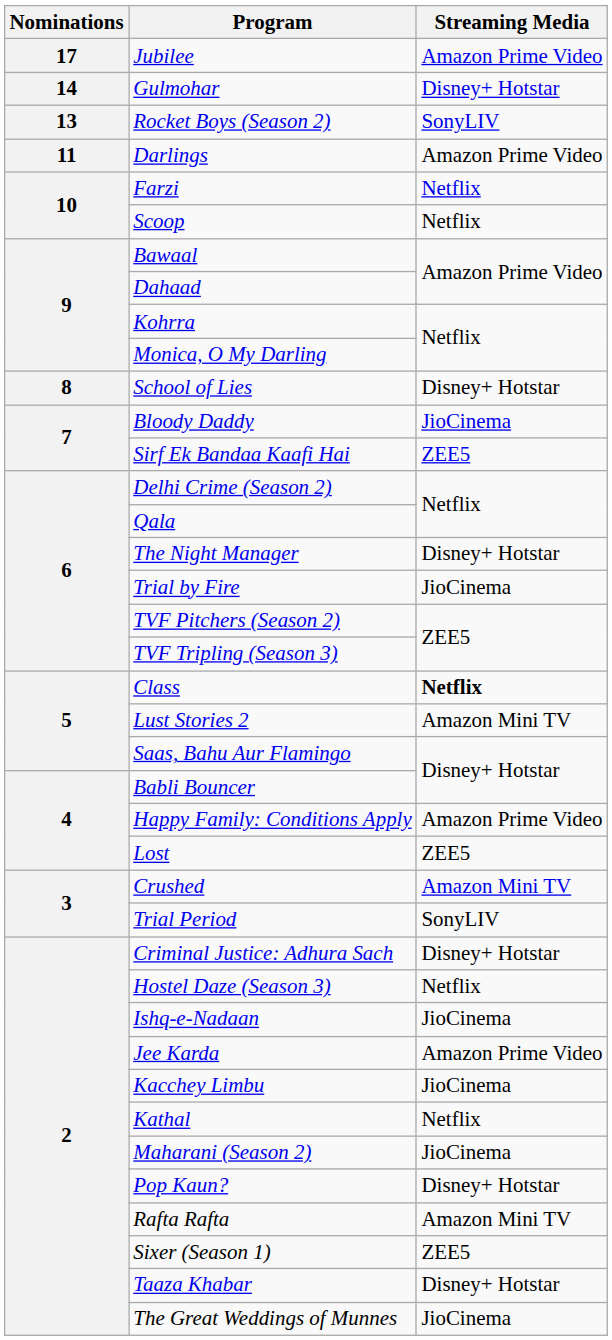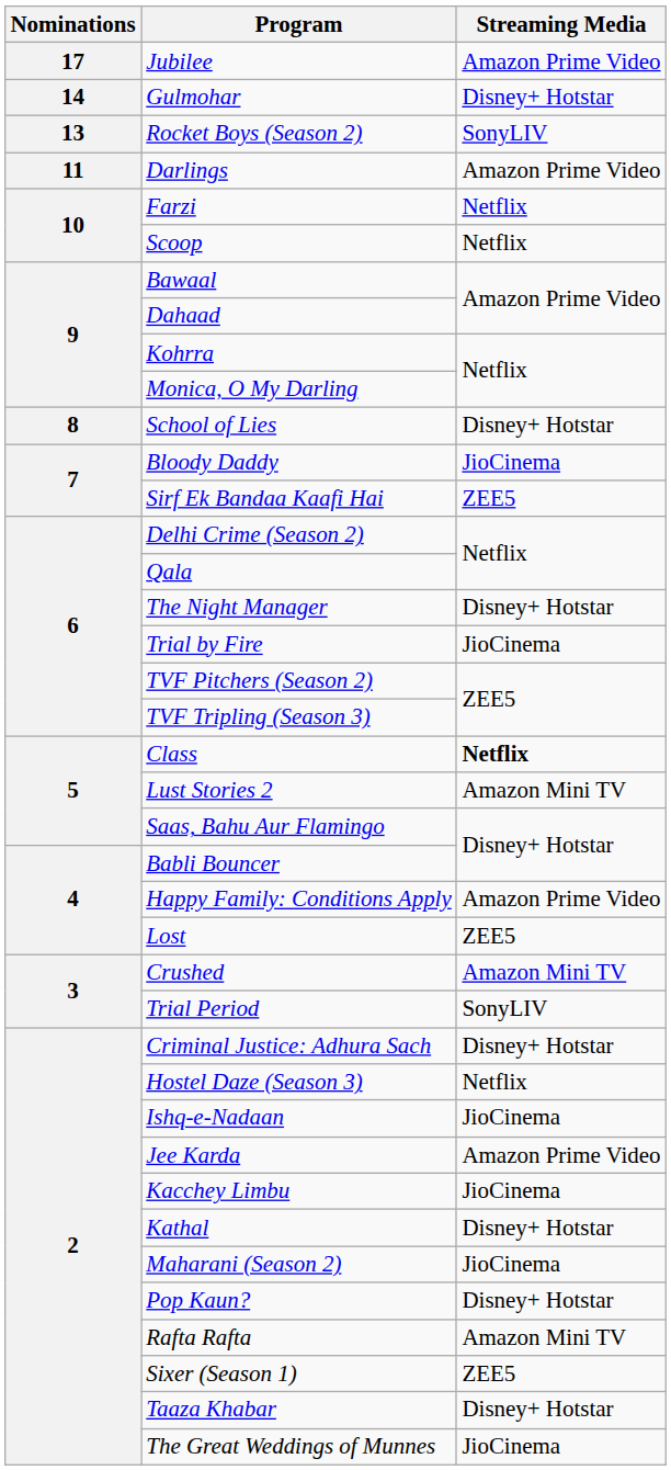Kathal | Streaming Media: Netflix -> Disney+ Hotstar
